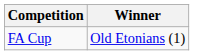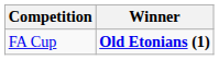FA Cup | Winner: normal -> bold
